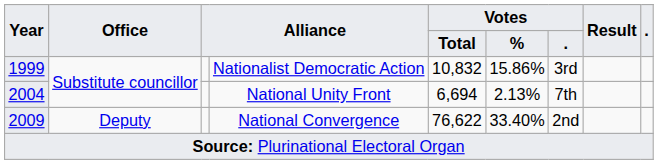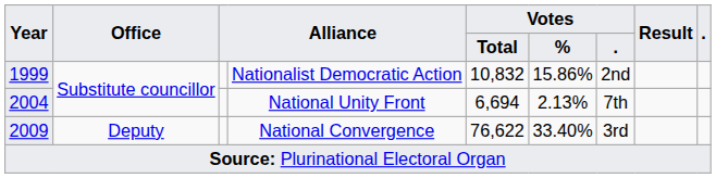Nationalist Democratic Action | Votes / .: 3rd -> 2nd
National Convergence | Votes / .: 2nd -> 3rd
